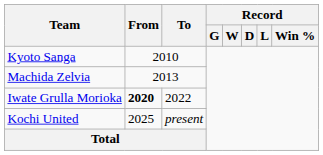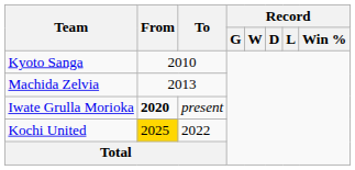Iwate Grulla Morioka | To: 2022 -> present
Kochi United | From: no background -> gold background
Kochi United | To: present -> 2022
